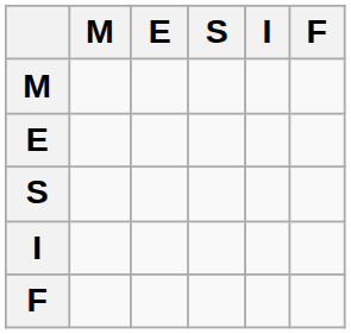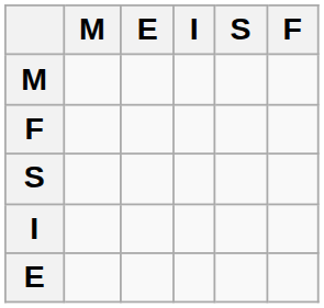columns swapped: S <-> I
row 3 | column 1: E -> F
row 6 | column 1: F -> E
